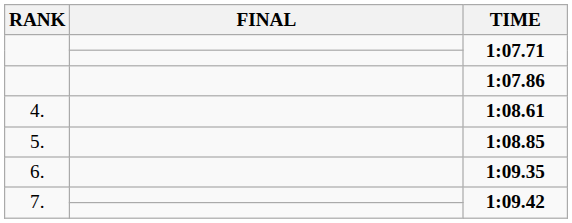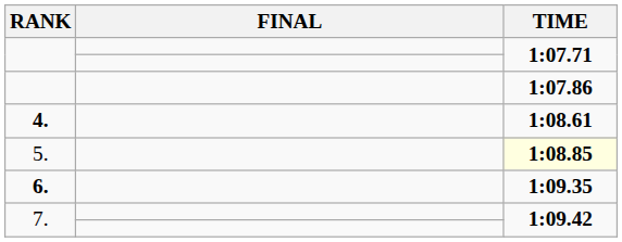1:08.61 | RANK: normal -> bold
1:08.85 | TIME: no background -> lightyellow background
1:09.35 | RANK: normal -> bold
